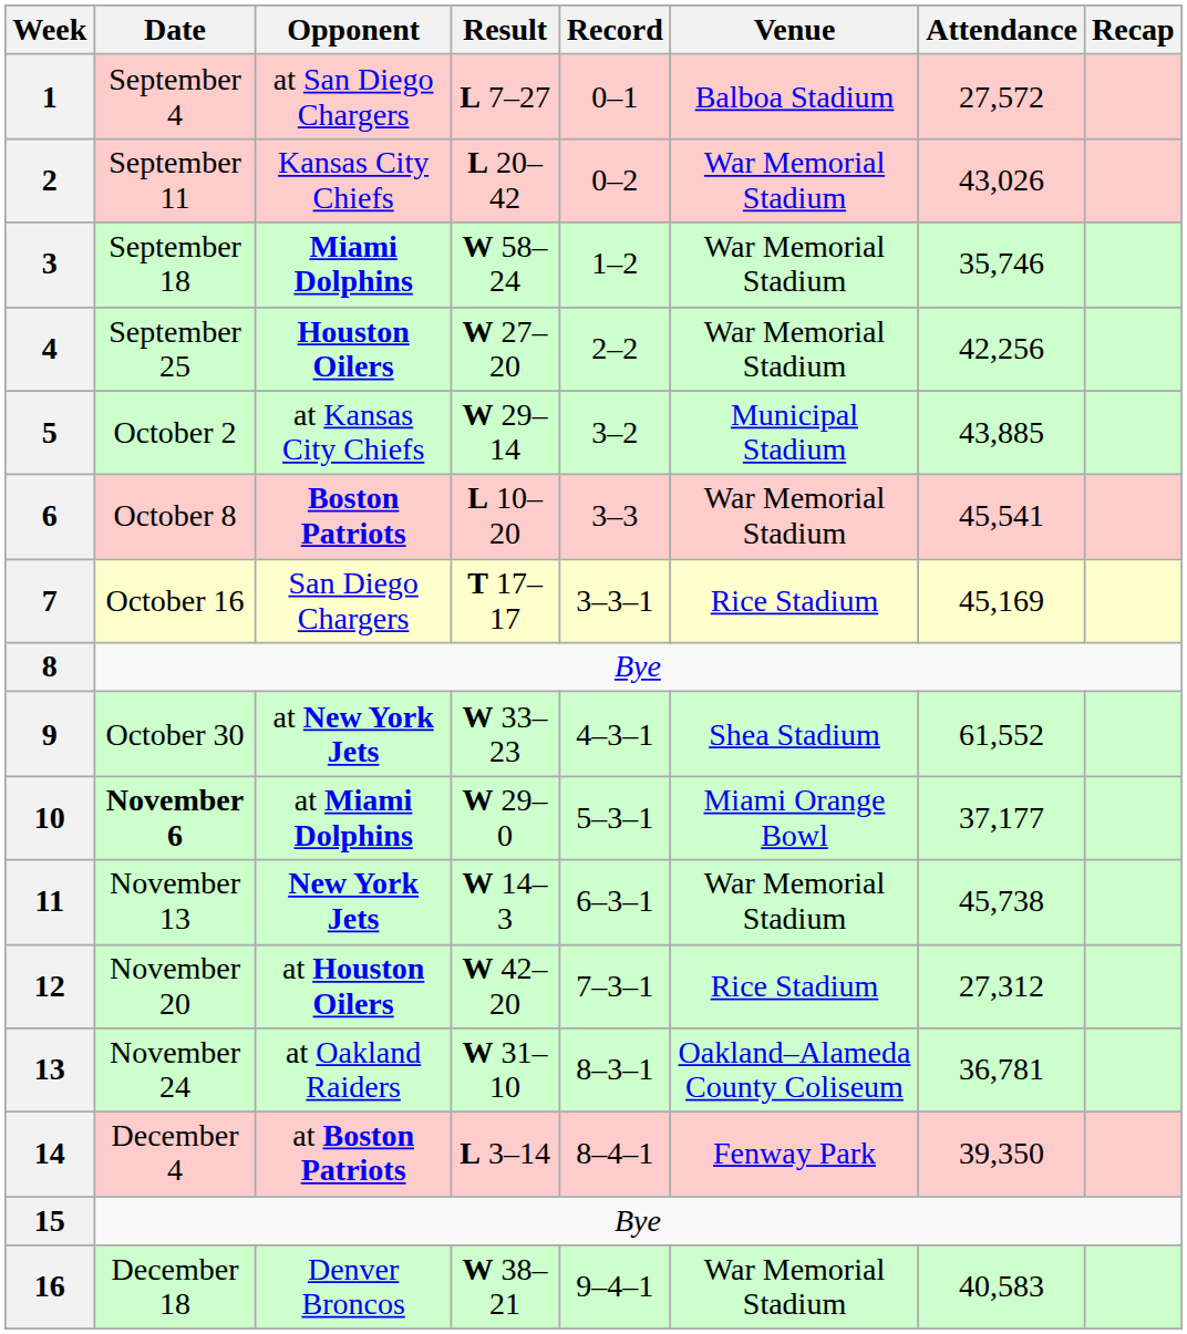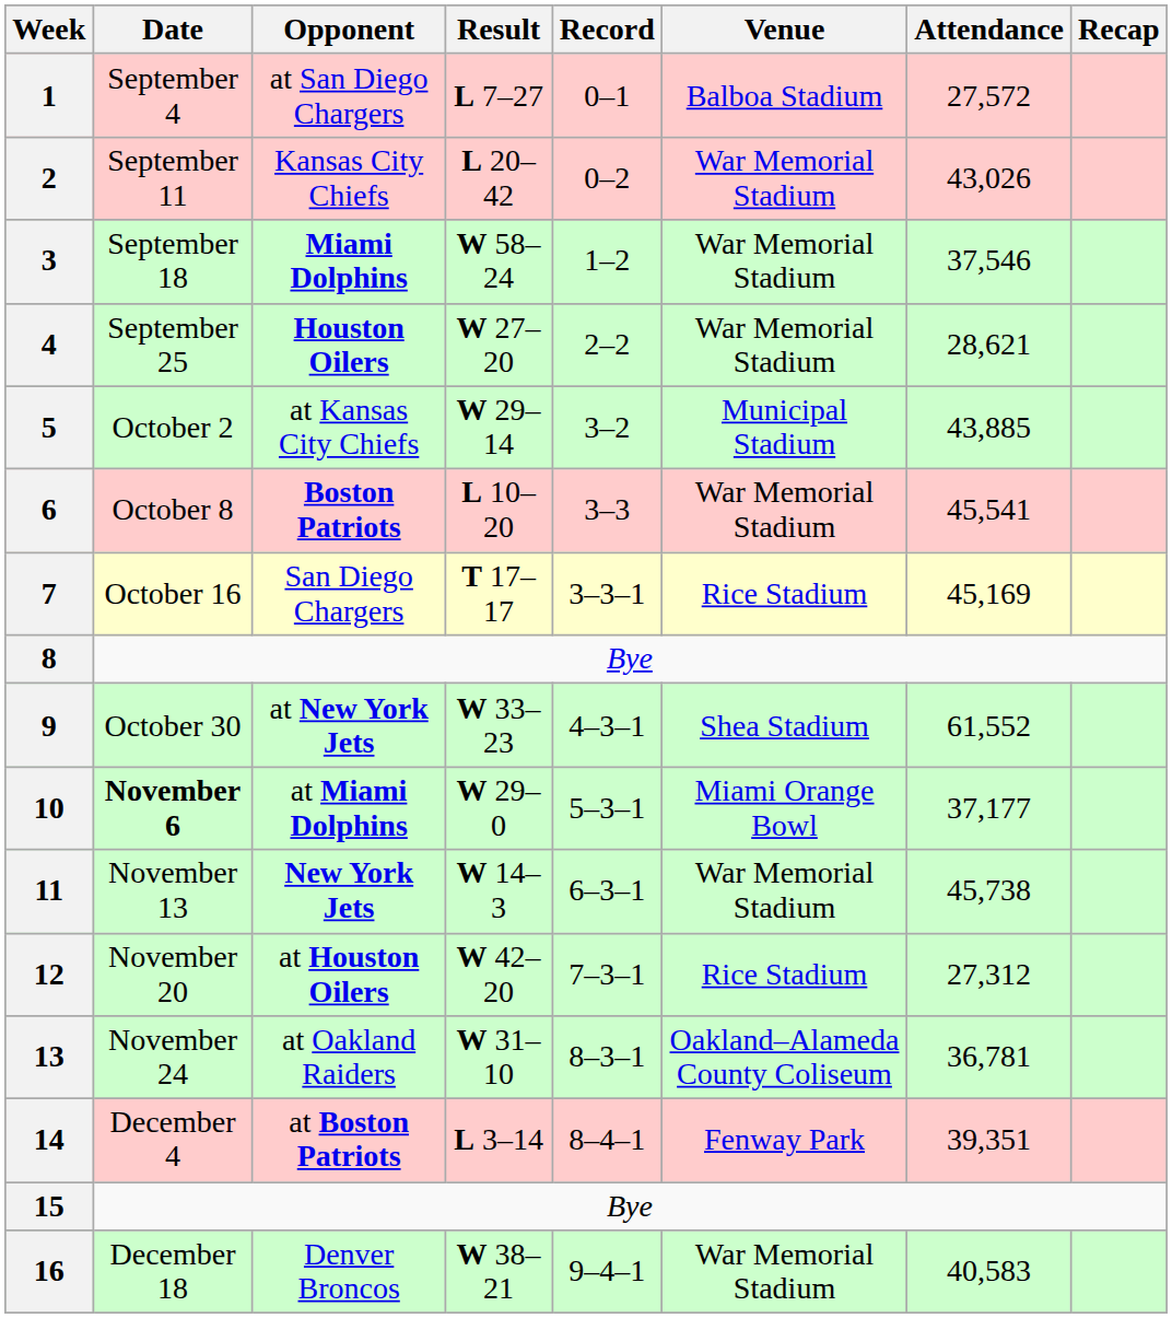3 | Attendance: 35,746 -> 37,546
4 | Attendance: 42,256 -> 28,621
14 | Attendance: 39,350 -> 39,351
